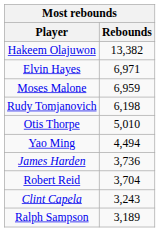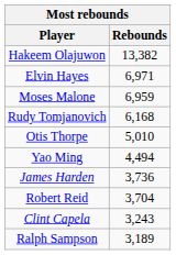Rudy Tomjanovich | Rebounds: 6,198 -> 6,168
